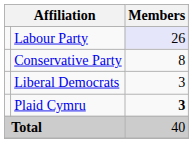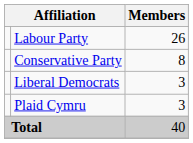Labour Party | Members: lavender background -> no background
Plaid Cymru | Members: bold -> normal
